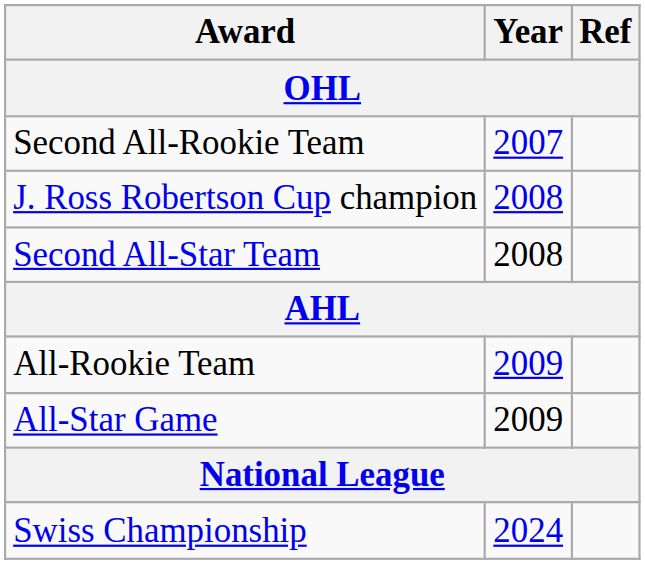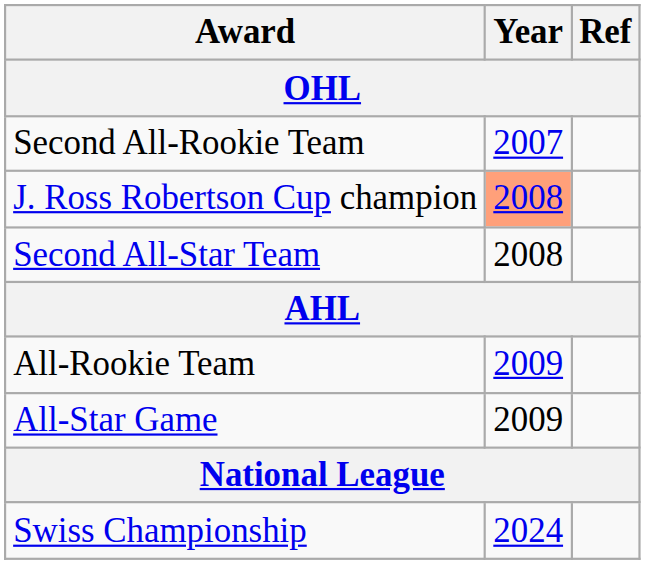J. Ross Robertson Cup champion | Year: no background -> lightsalmon background
